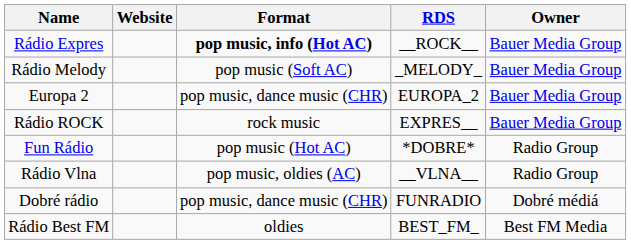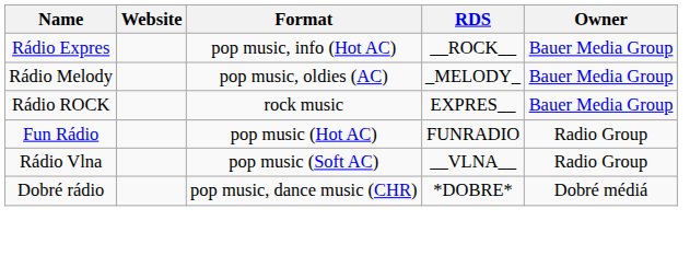Rádio Expres | Format: bold -> normal
Rádio Melody | Format: pop music (Soft AC) -> pop music, oldies (AC)
- row: Europa 2 | pop music, dance music (CHR) | EUROPA_2 | Bauer Media Group
Fun Rádio | RDS: *DOBRE* -> FUNRADIO
Rádio Vlna | Format: pop music, oldies (AC) -> pop music (Soft AC)
Dobré rádio | RDS: FUNRADIO -> *DOBRE*
- row: Rádio Best FM | oldies | BEST_FM_ | Best FM Media
